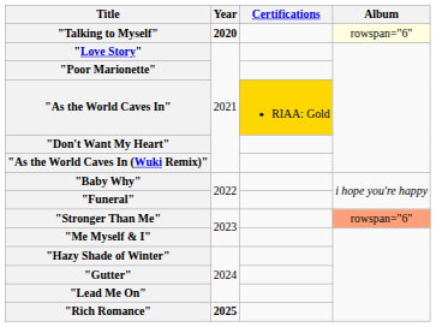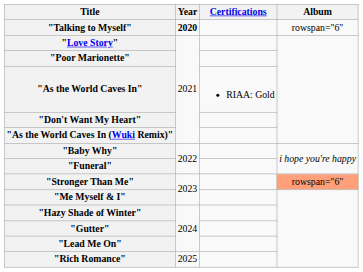"Talking to Myself" | Album: lightyellow background -> no background
"As the World Caves In" | Certifications: gold background -> no background
"Rich Romance" | Year: bold -> normal
